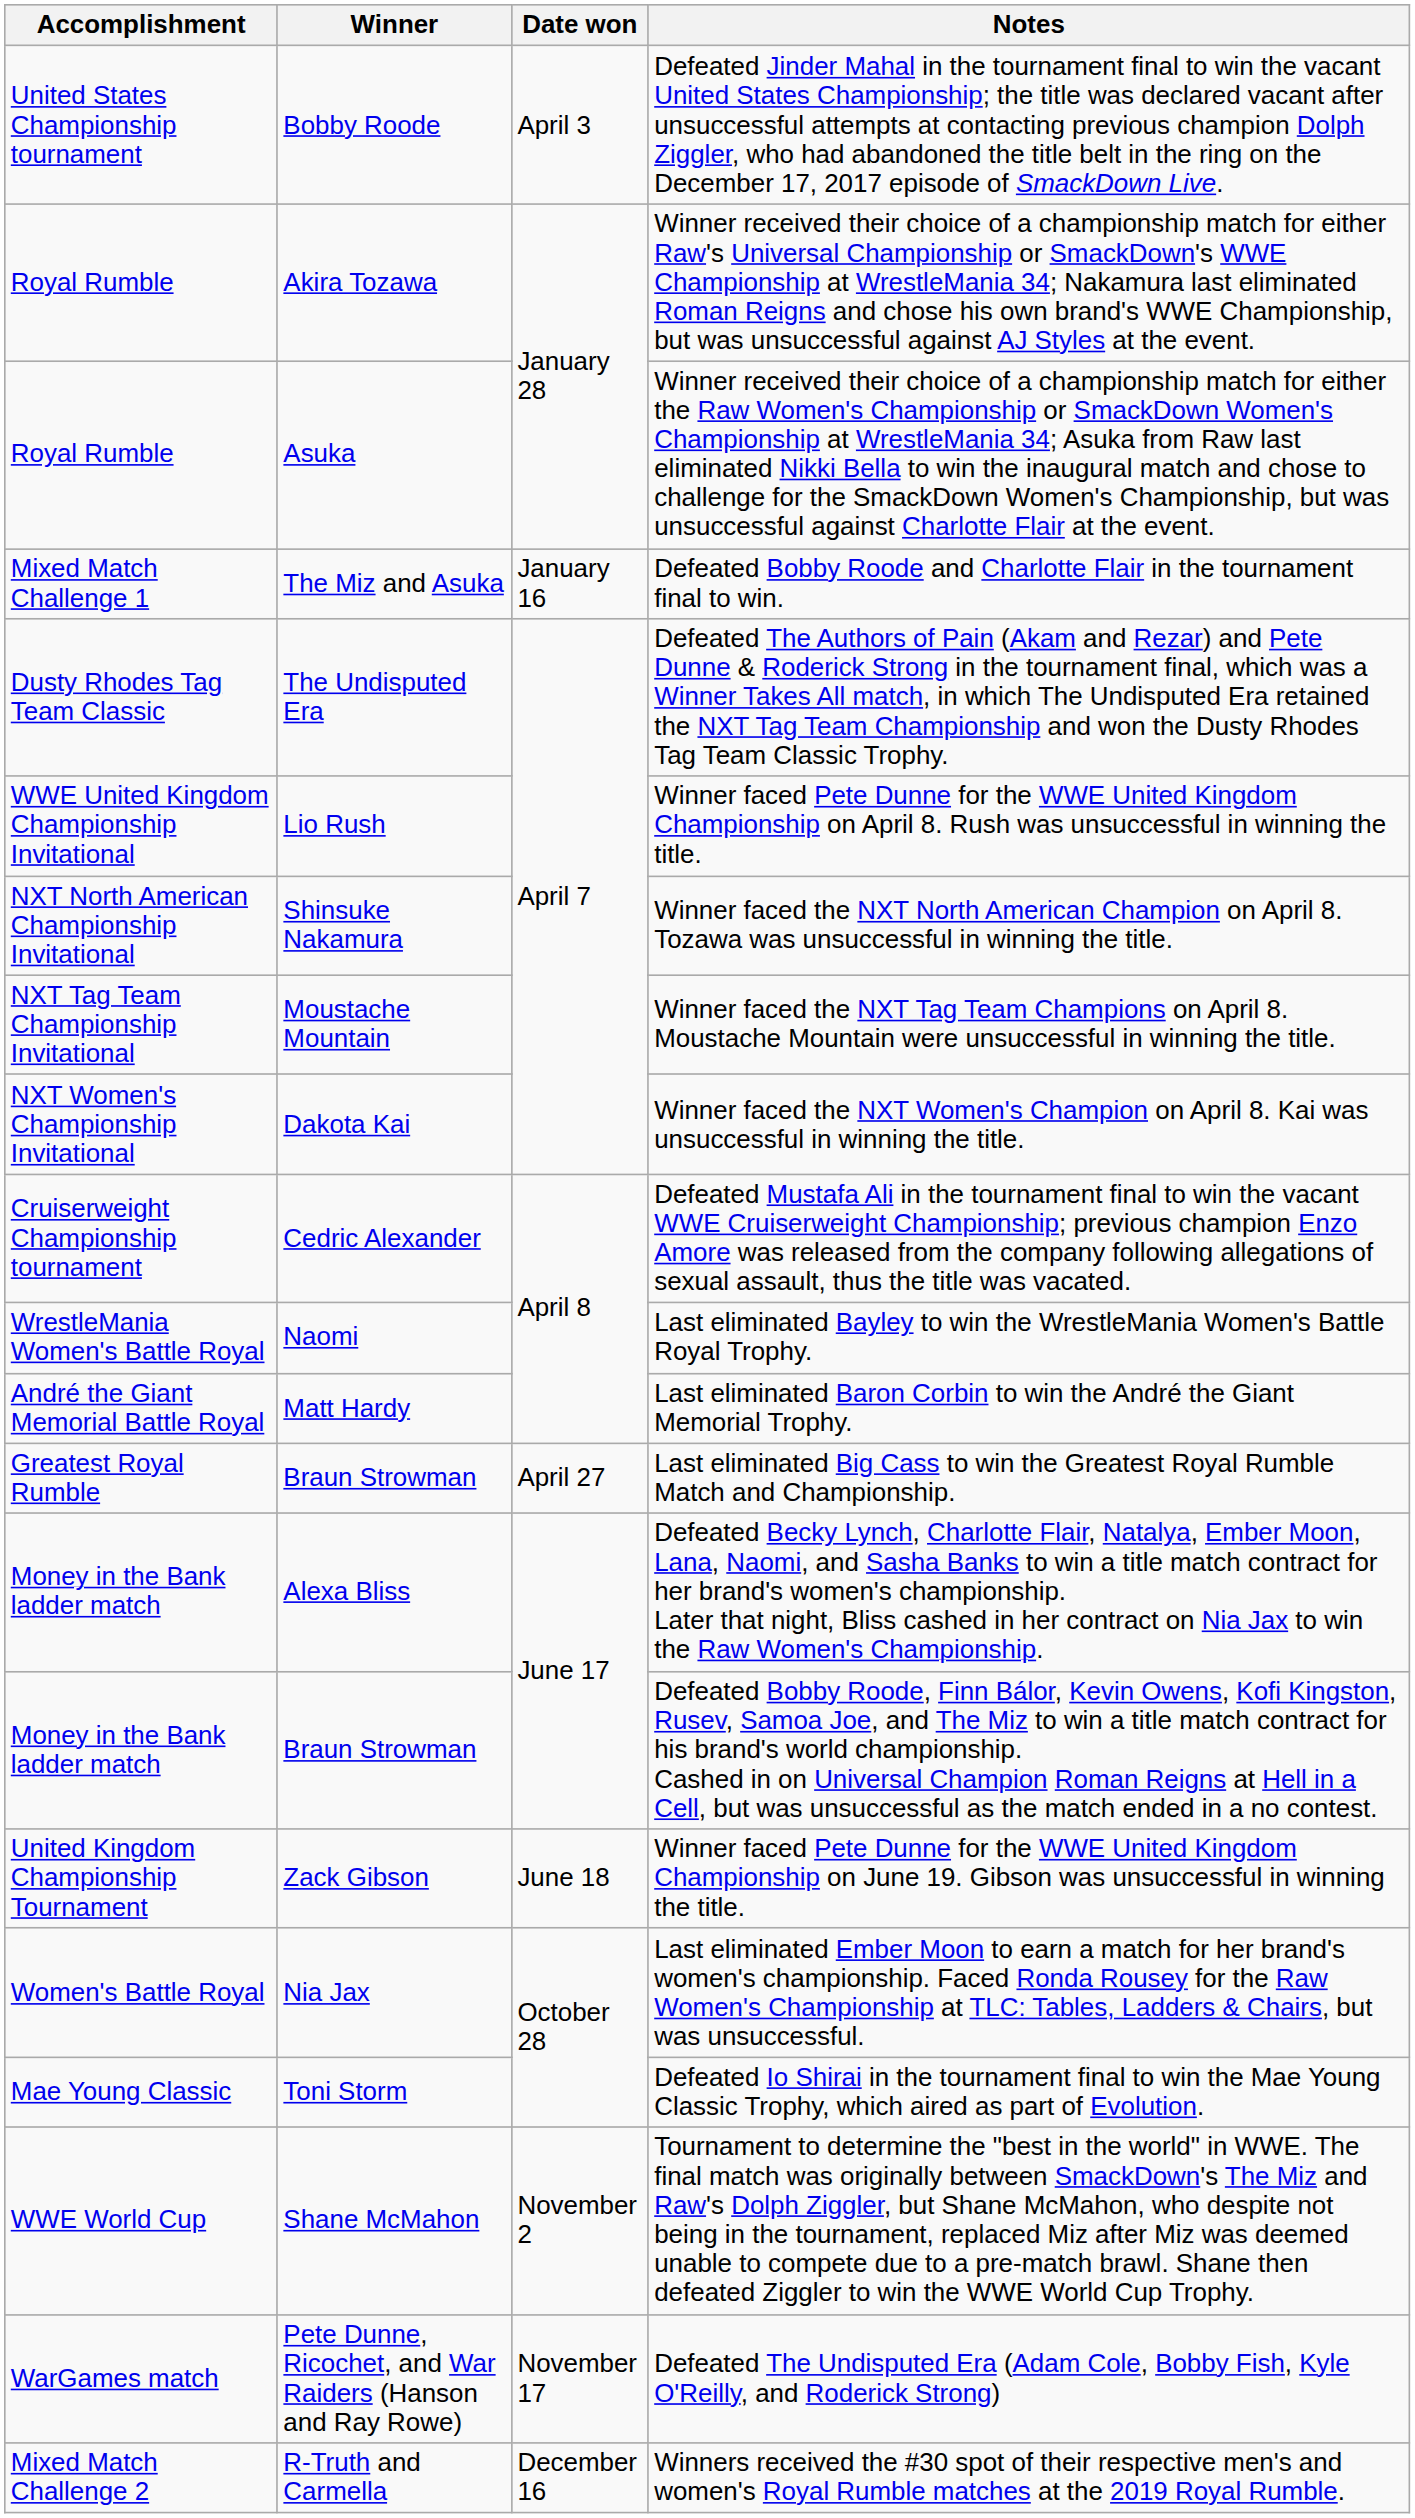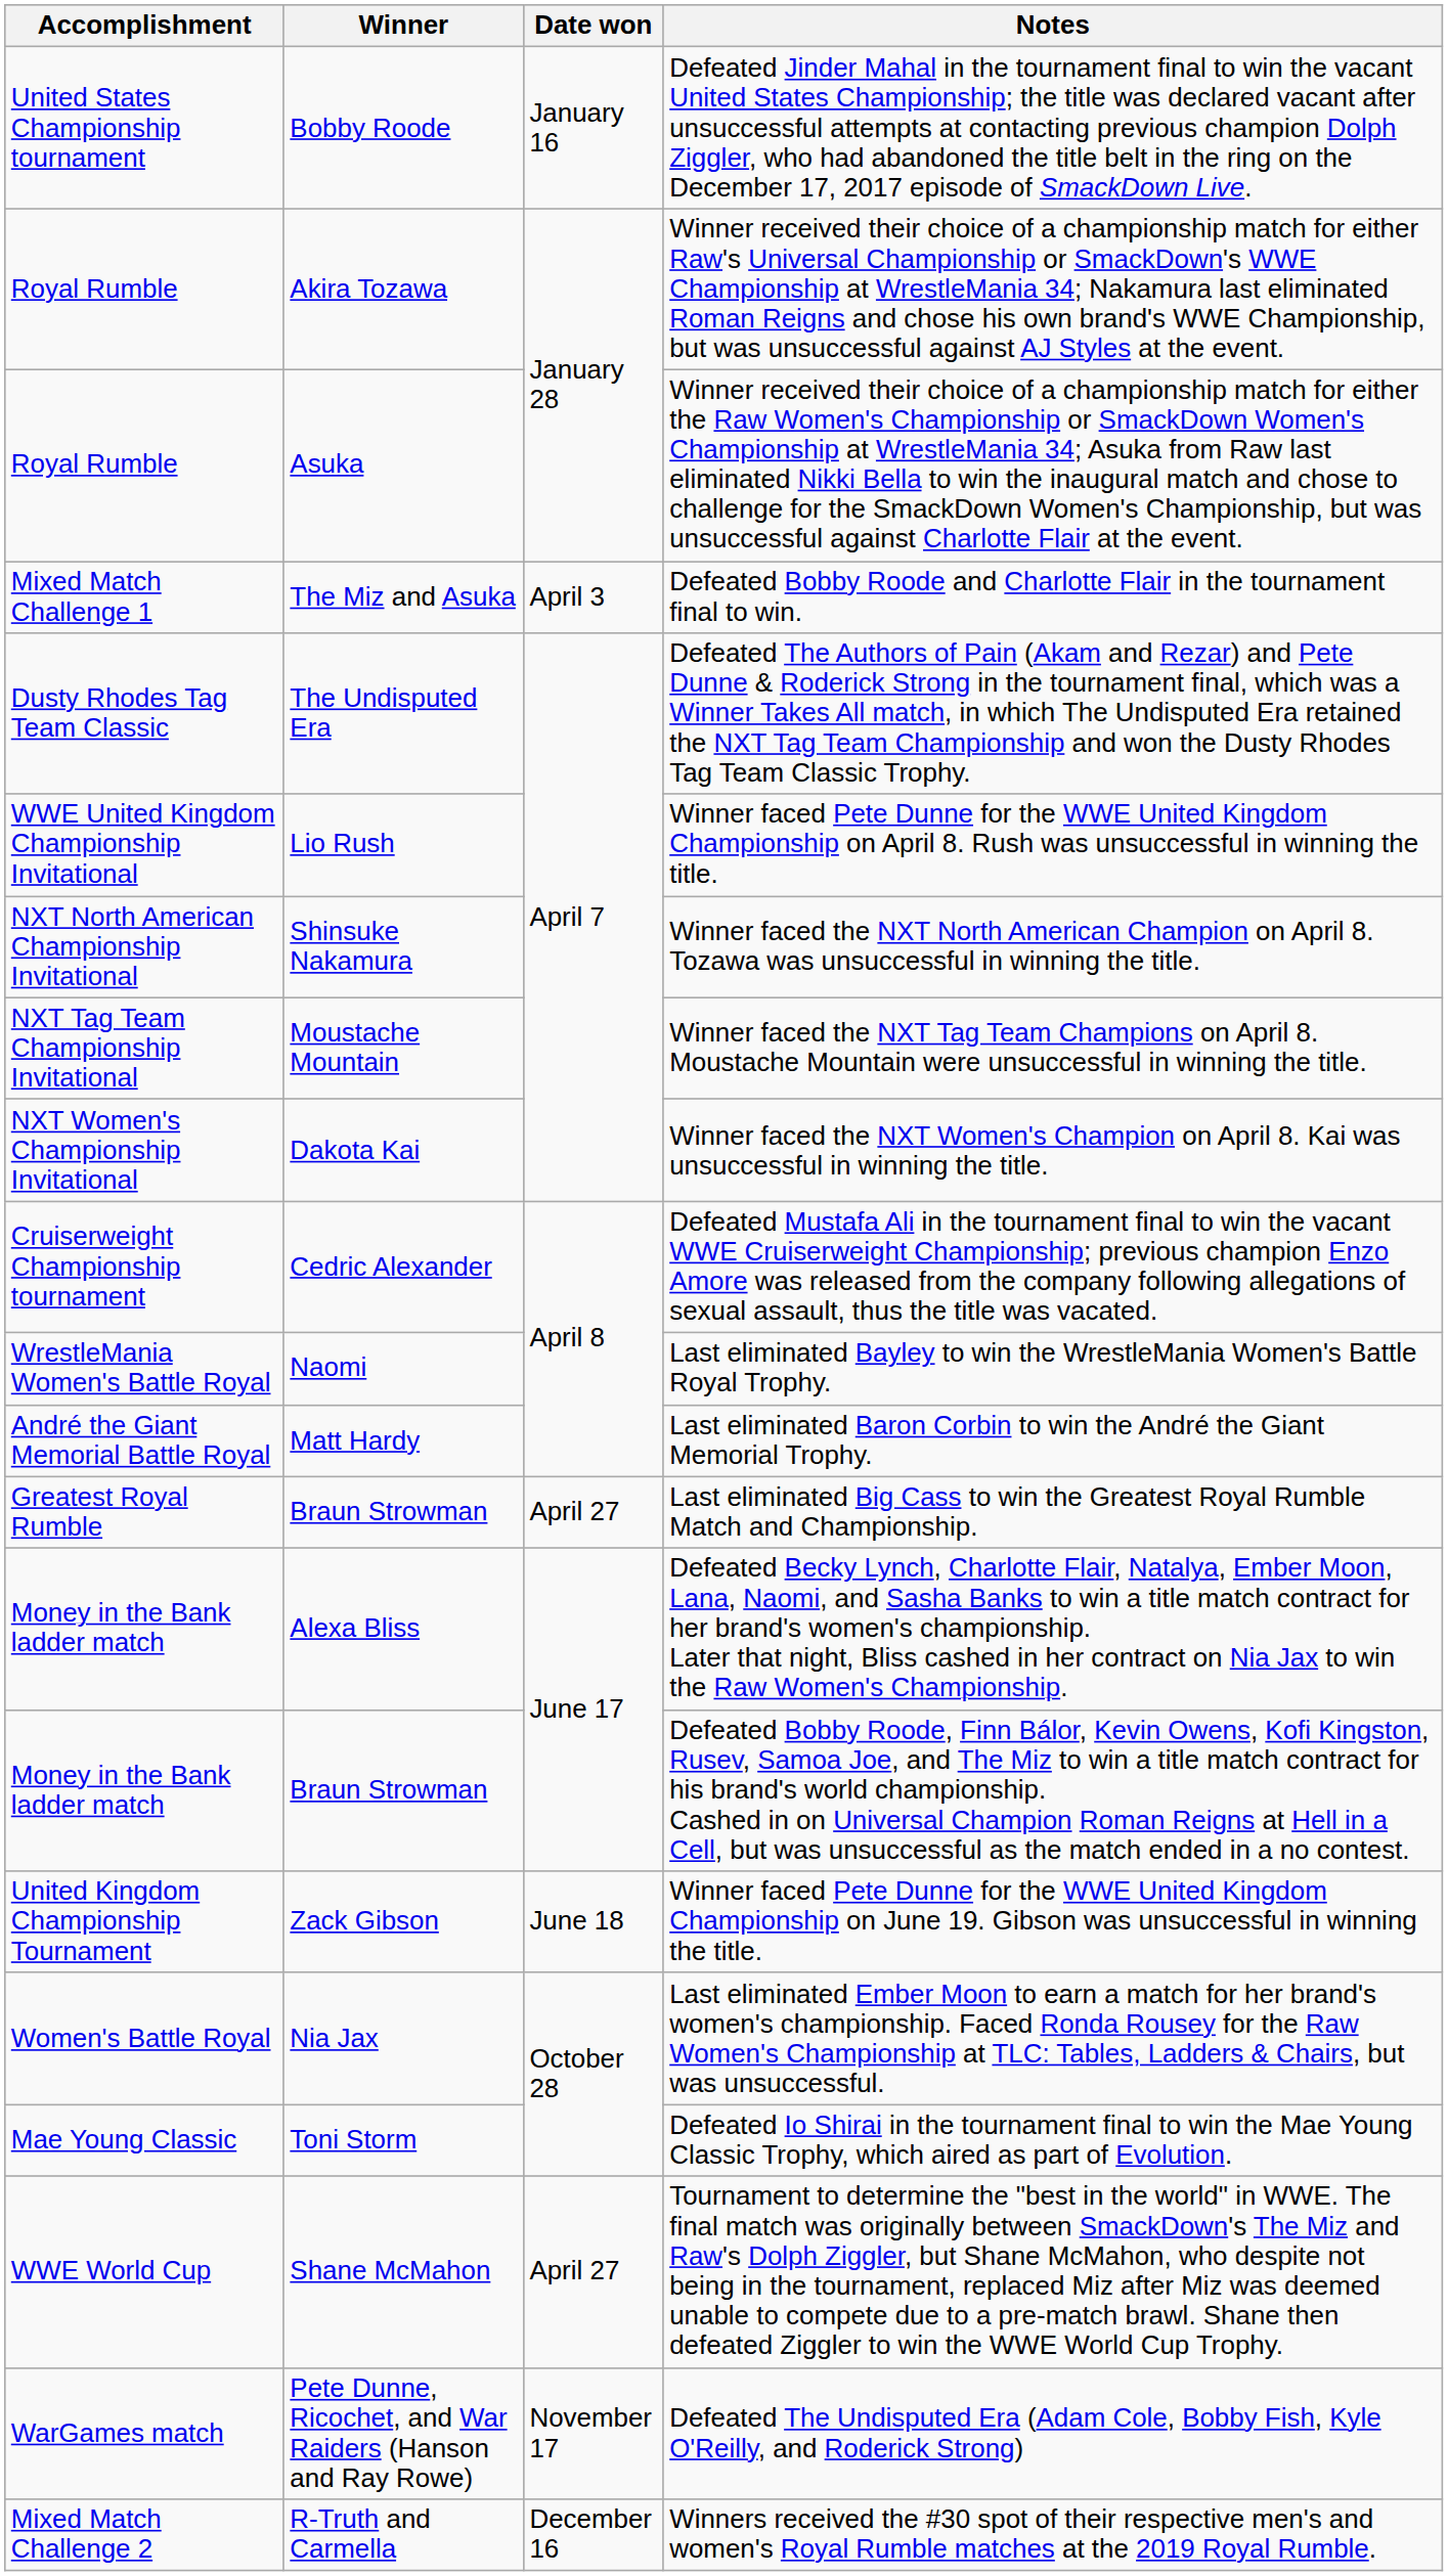row 2 | Date won: April 3 -> January 16
row 5 | Date won: January 16 -> April 3
row 20 | Date won: November 2 -> April 27
